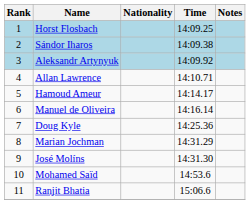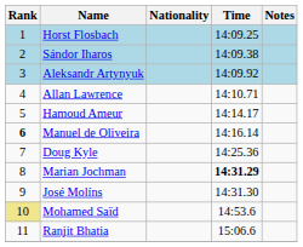Manuel de Oliveira | Rank: normal -> bold
Marian Jochman | Time: normal -> bold
Mohamed Saïd | Rank: no background -> khaki background
